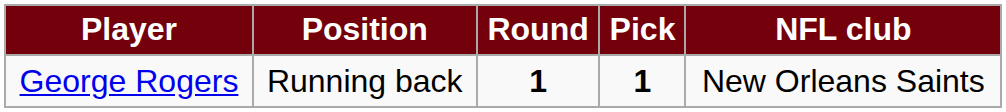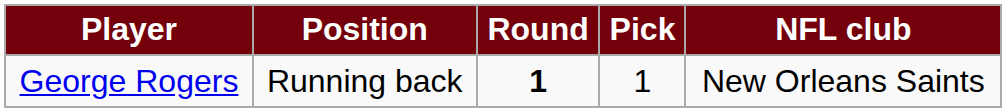George Rogers | Pick: bold -> normal
